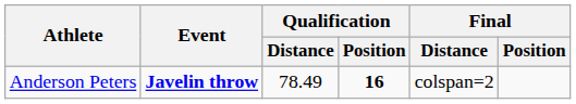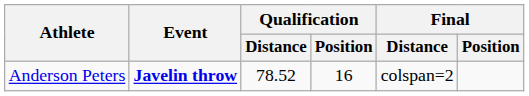Anderson Peters | Qualification / Distance: 78.49 -> 78.52
Anderson Peters | Qualification / Position: bold -> normal
